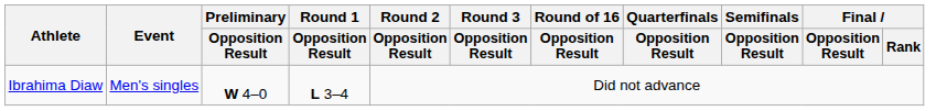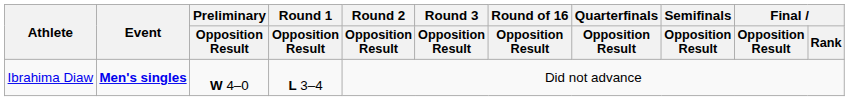Ibrahima Diaw | Event: normal -> bold
